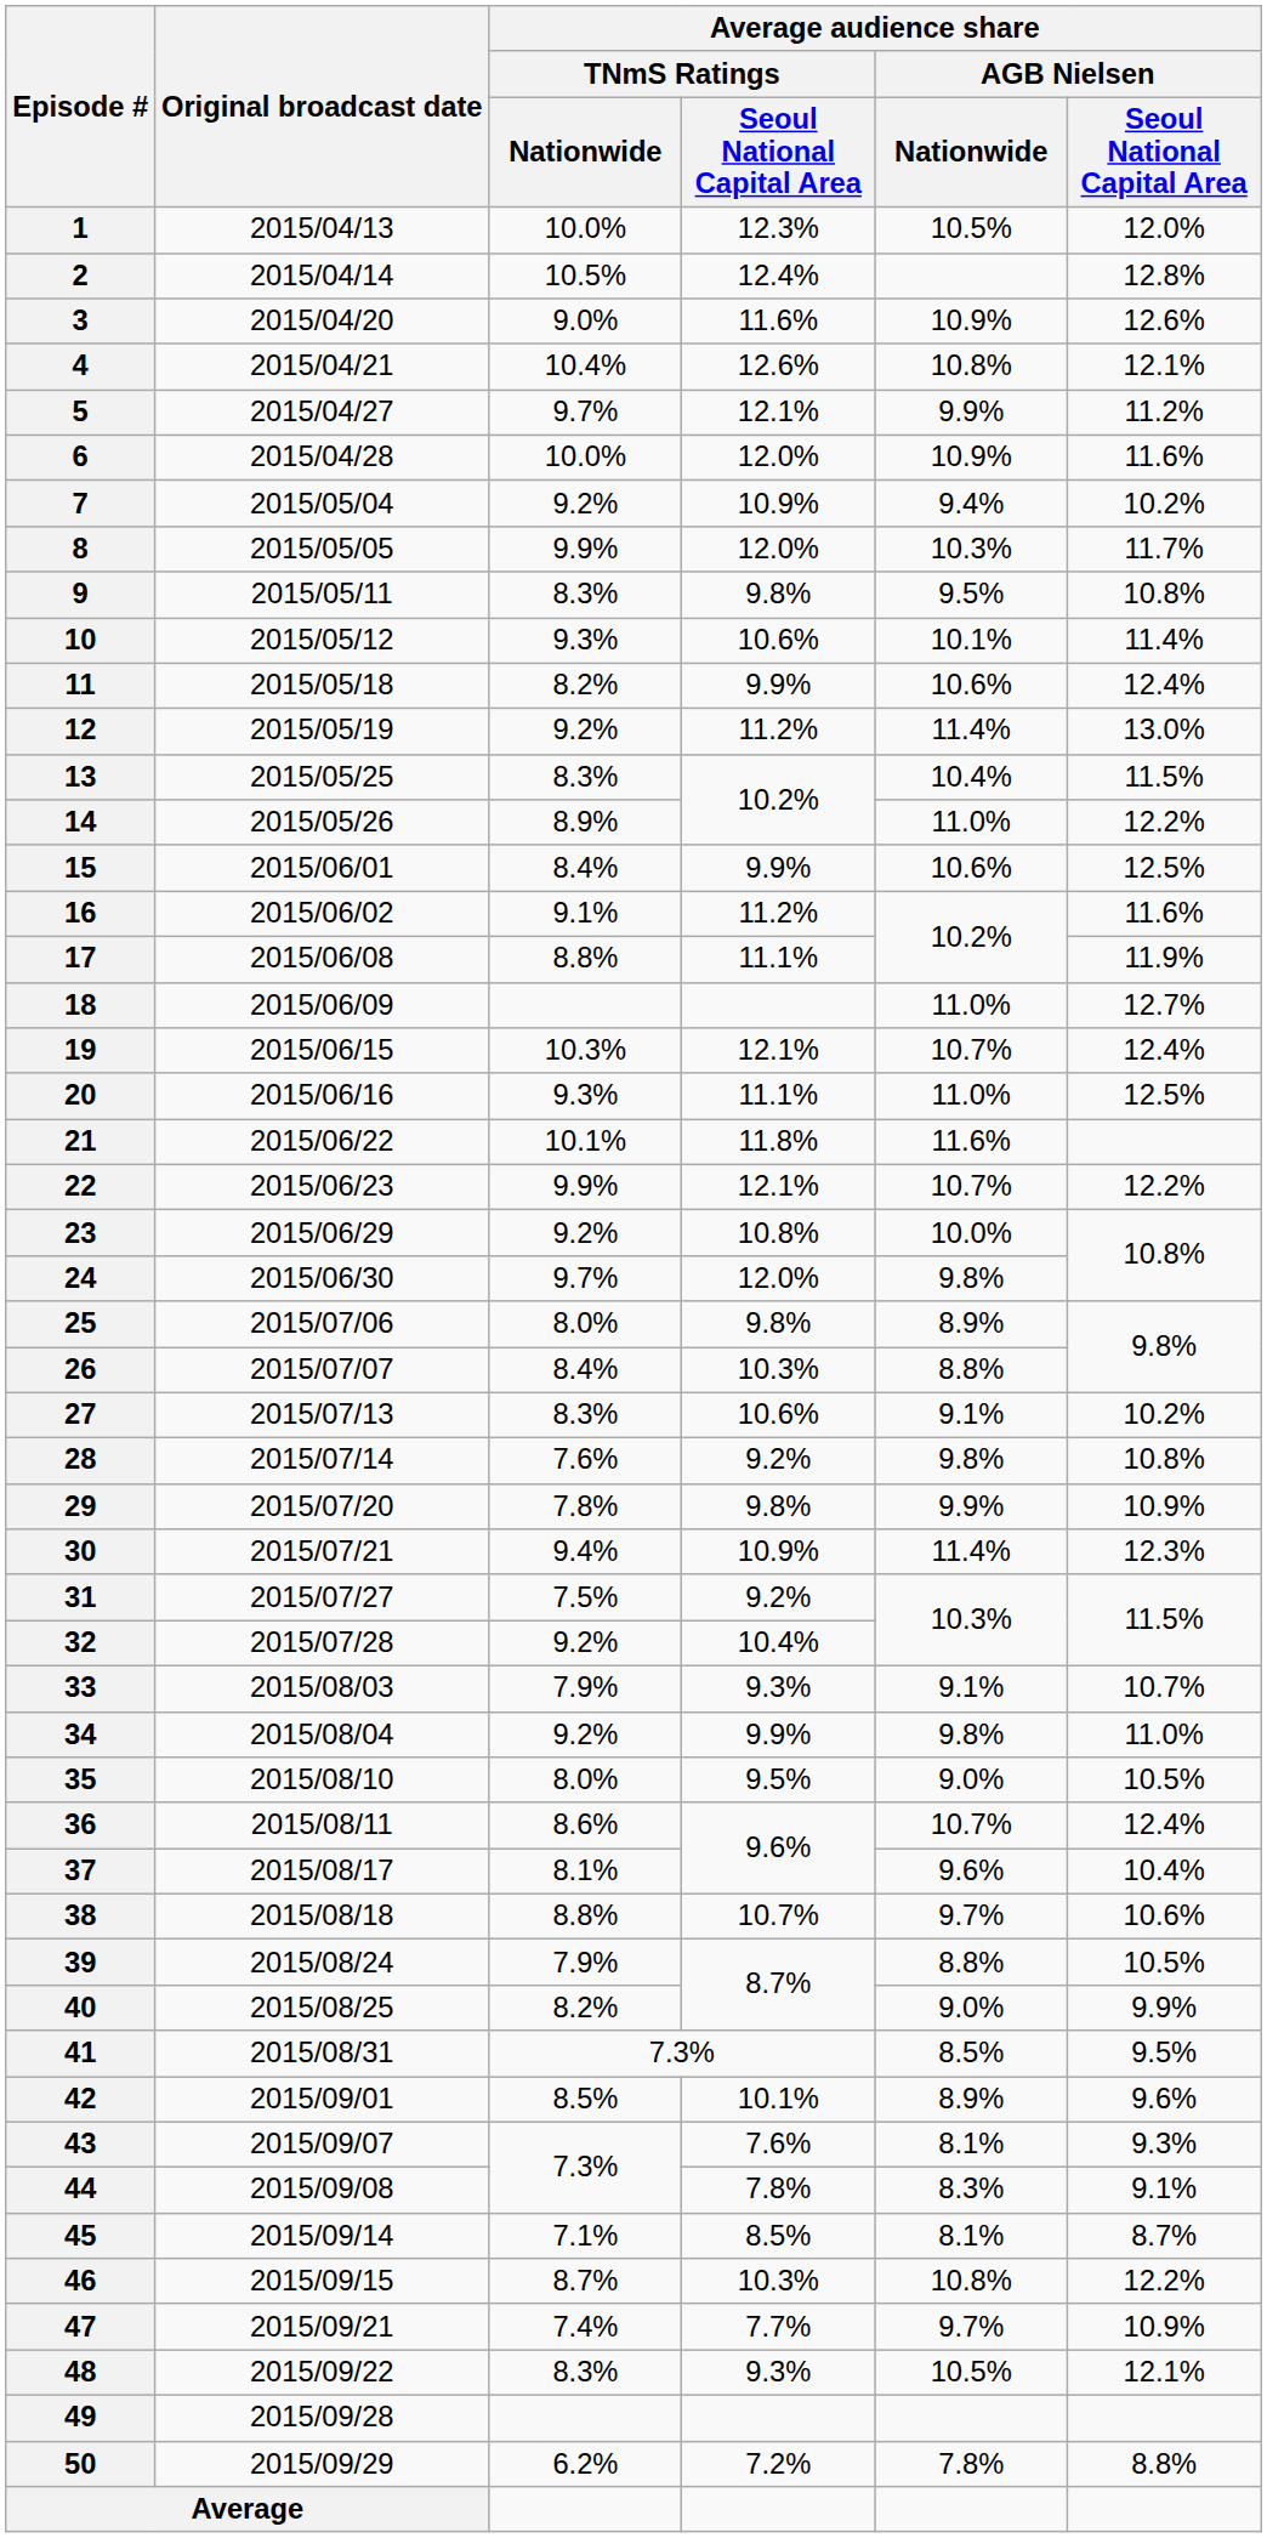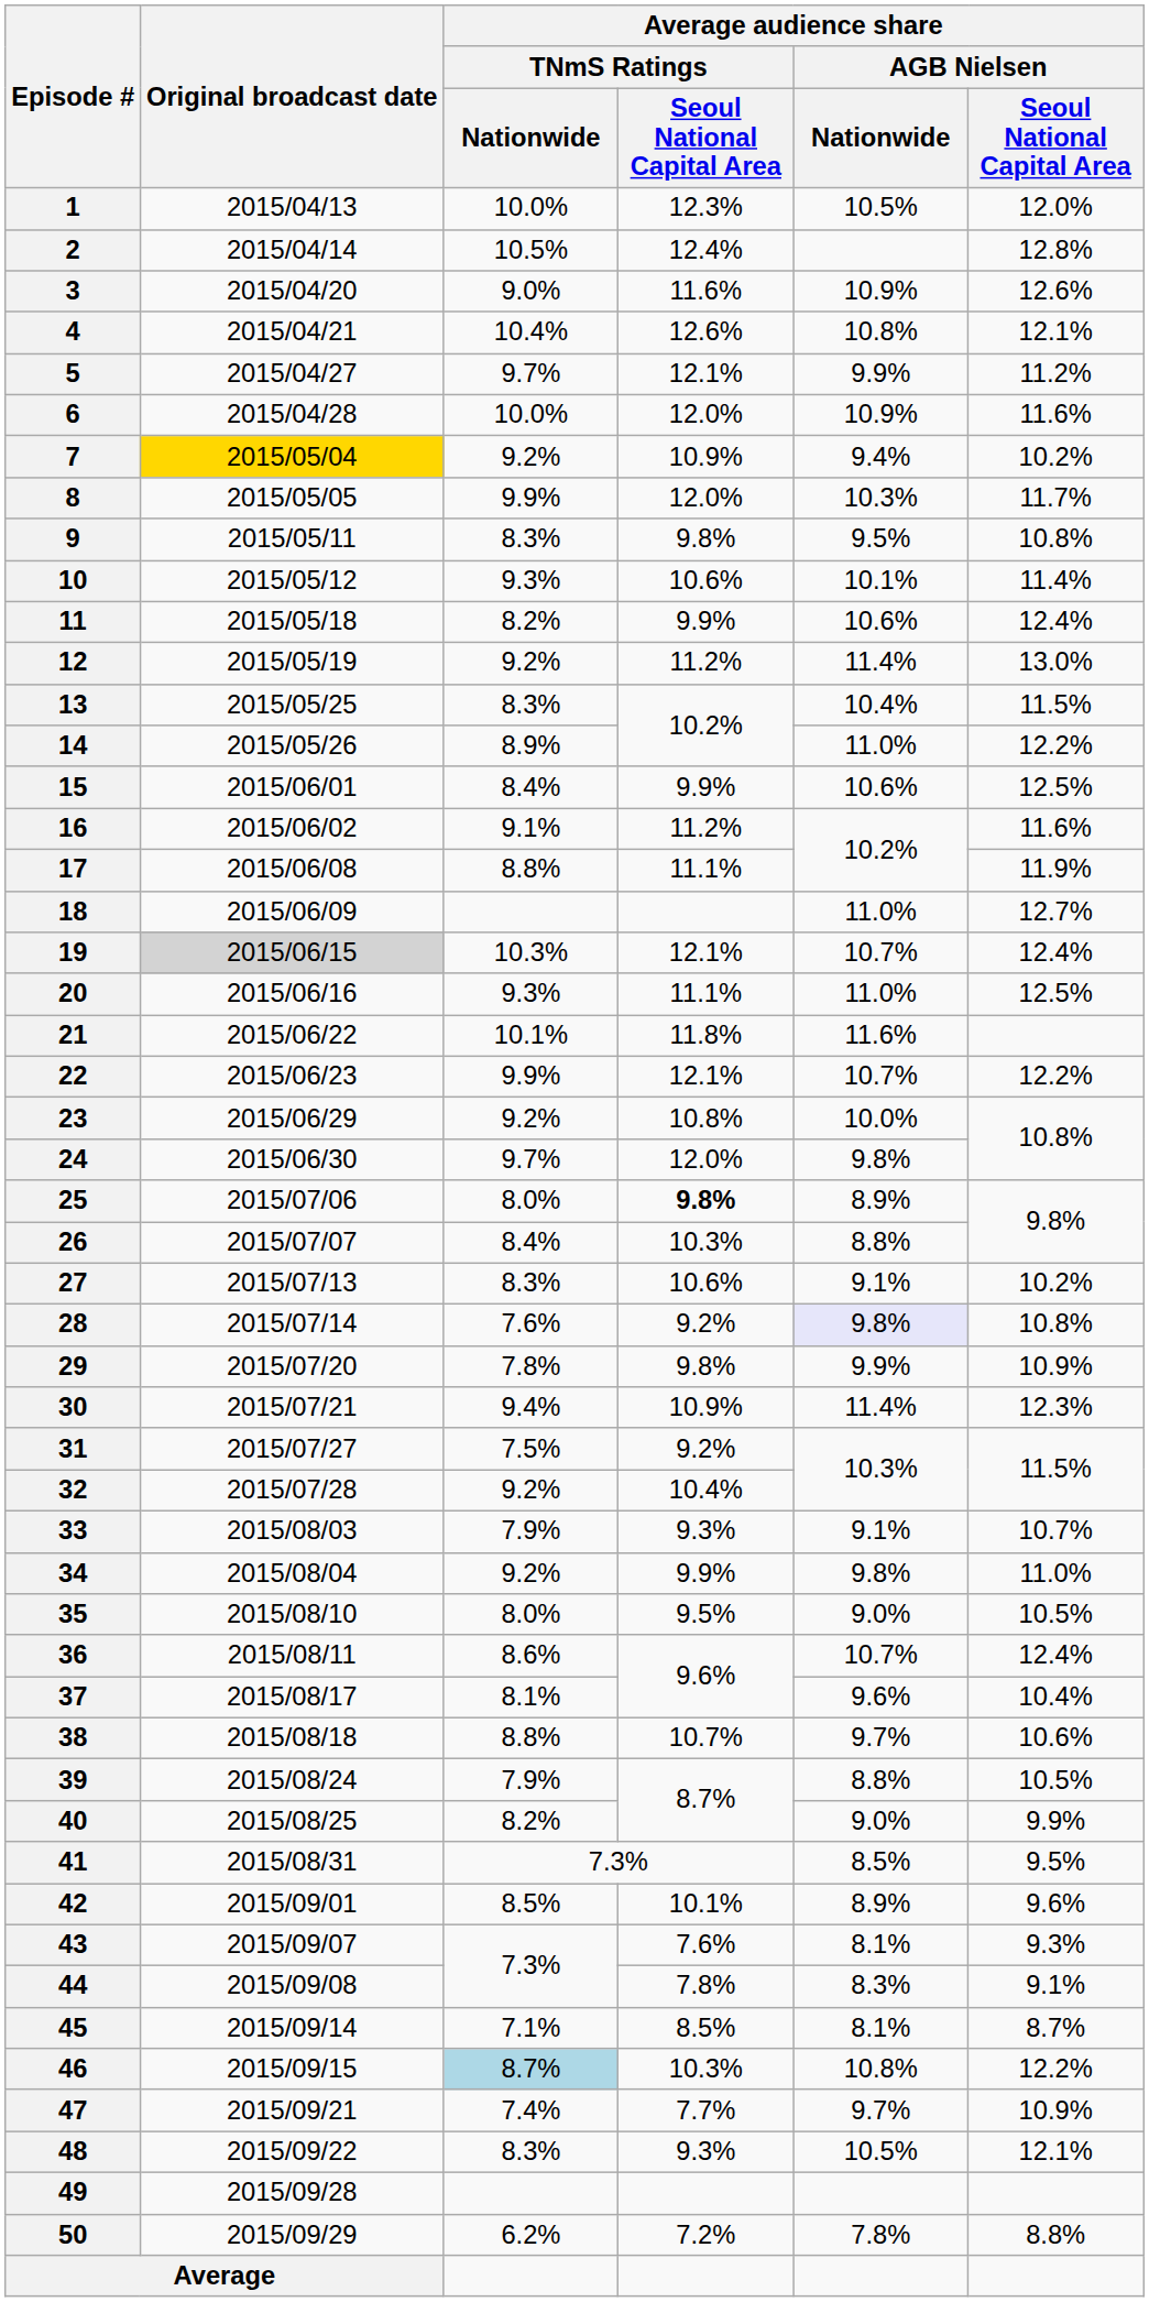7 | Original broadcast date: no background -> gold background
19 | Original broadcast date: no background -> lightgrey background
25 | column 4: normal -> bold
28 | Average audience share / AGB Nielsen / Nationwide: no background -> lavender background
46 | Average audience share / TNmS Ratings / Nationwide: no background -> lightblue background
